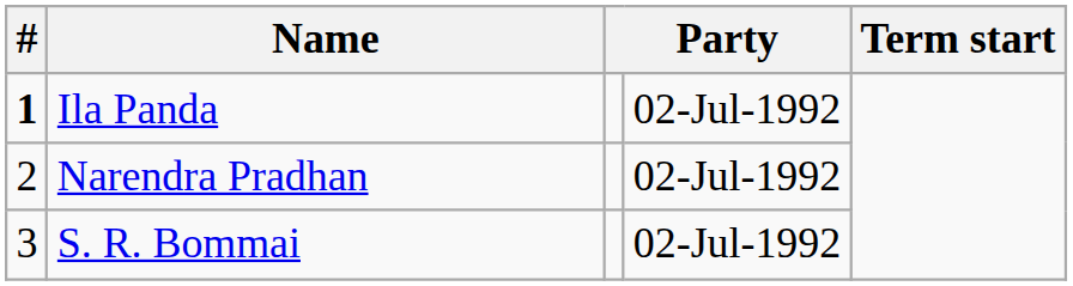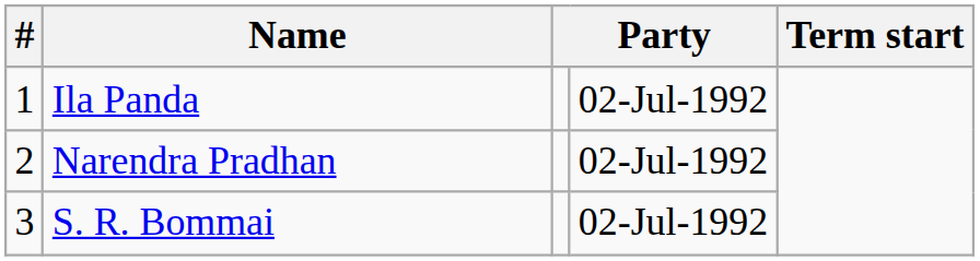Ila Panda | #: bold -> normal
